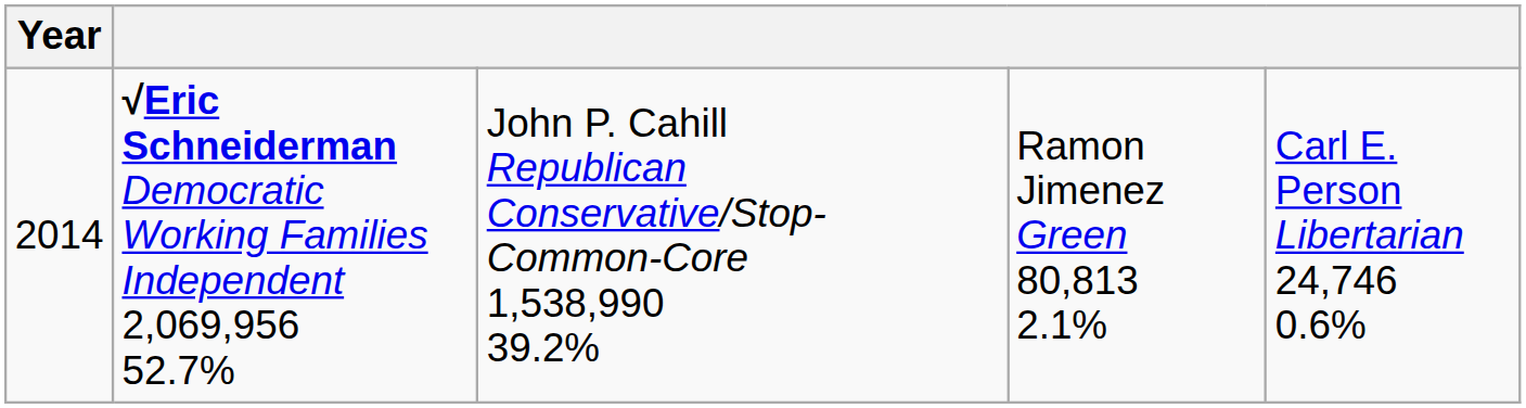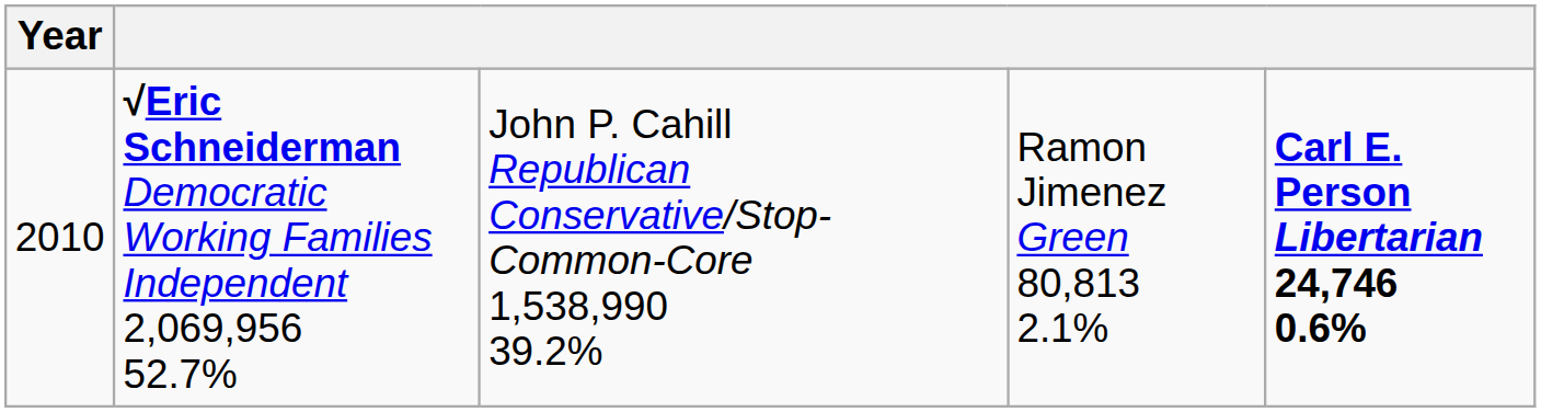row 2 | Year: 2014 -> 2010
row 2 | column 5: normal -> bold
